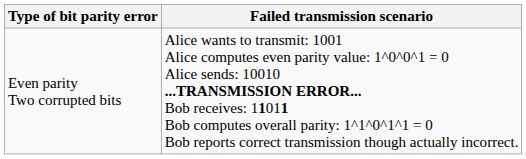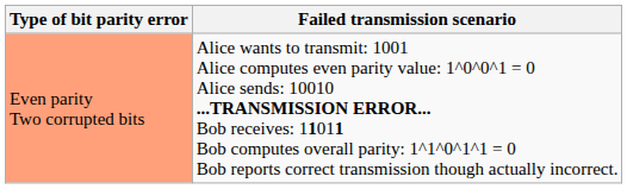row 2 | Type of bit parity error: no background -> lightsalmon background
